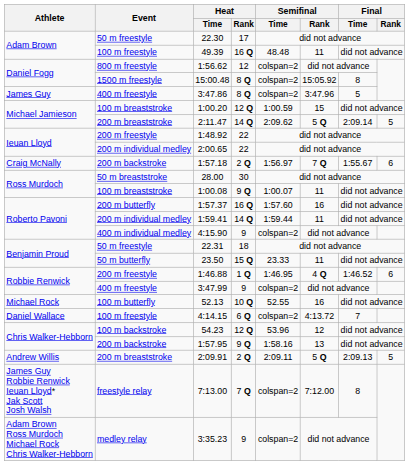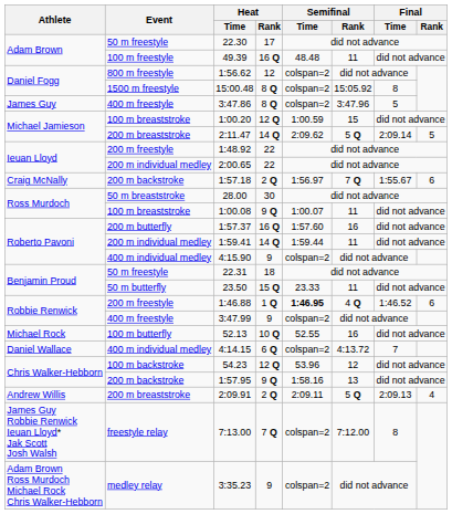1:46.88 | Semifinal / Time: normal -> bold
4:14.15 | Event: 100 m freestyle -> 400 m individual medley
2:09.91 | Final / Rank: 5 -> 4
